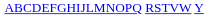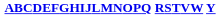row 1 | column 1: normal -> bold
